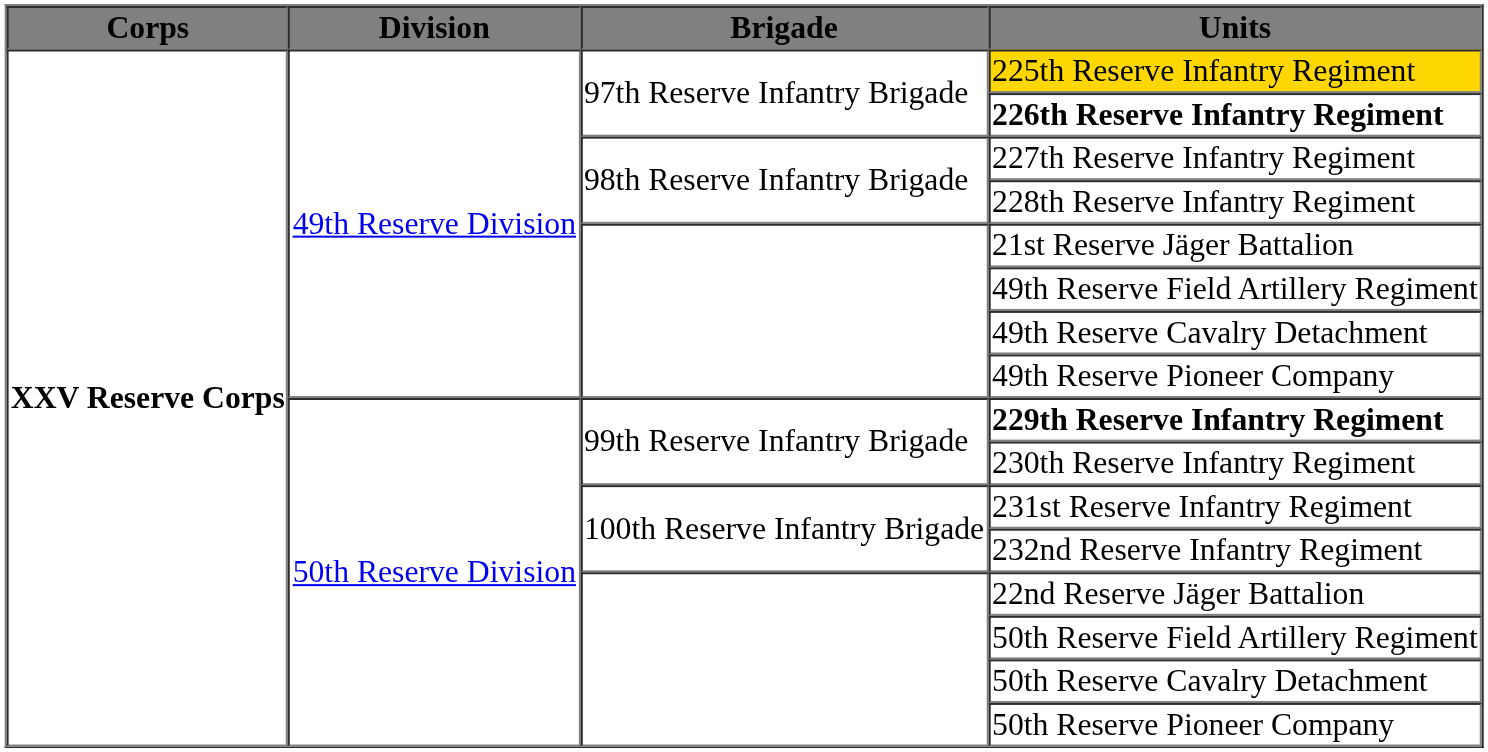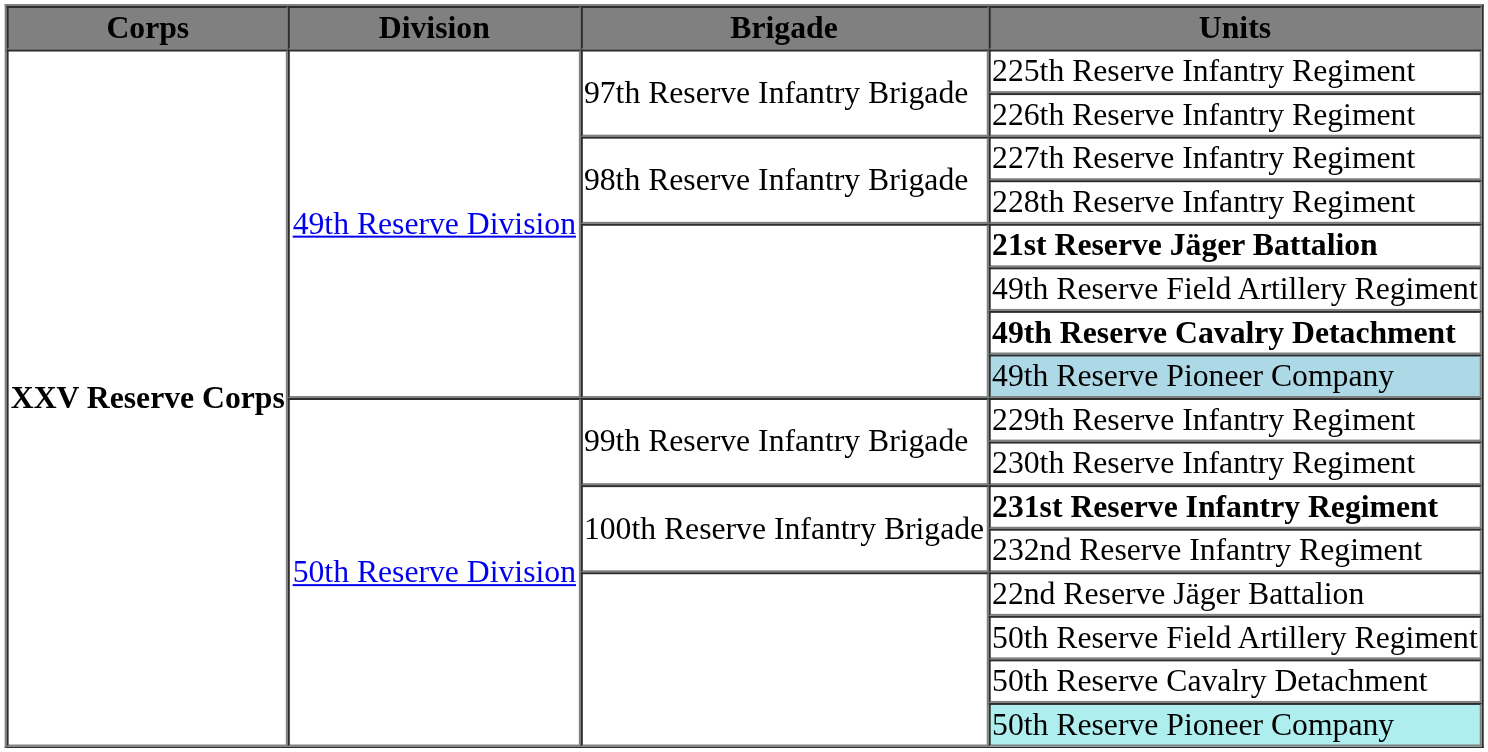225th Reserve Infantry Regiment | Units: gold background -> no background
226th Reserve Infantry Regiment | Units: bold -> normal
21st Reserve Jäger Battalion | Units: normal -> bold
49th Reserve Cavalry Detachment | Units: normal -> bold
49th Reserve Pioneer Company | Units: no background -> lightblue background
229th Reserve Infantry Regiment | Units: bold -> normal
231st Reserve Infantry Regiment | Units: normal -> bold
50th Reserve Pioneer Company | Units: no background -> paleturquoise background
